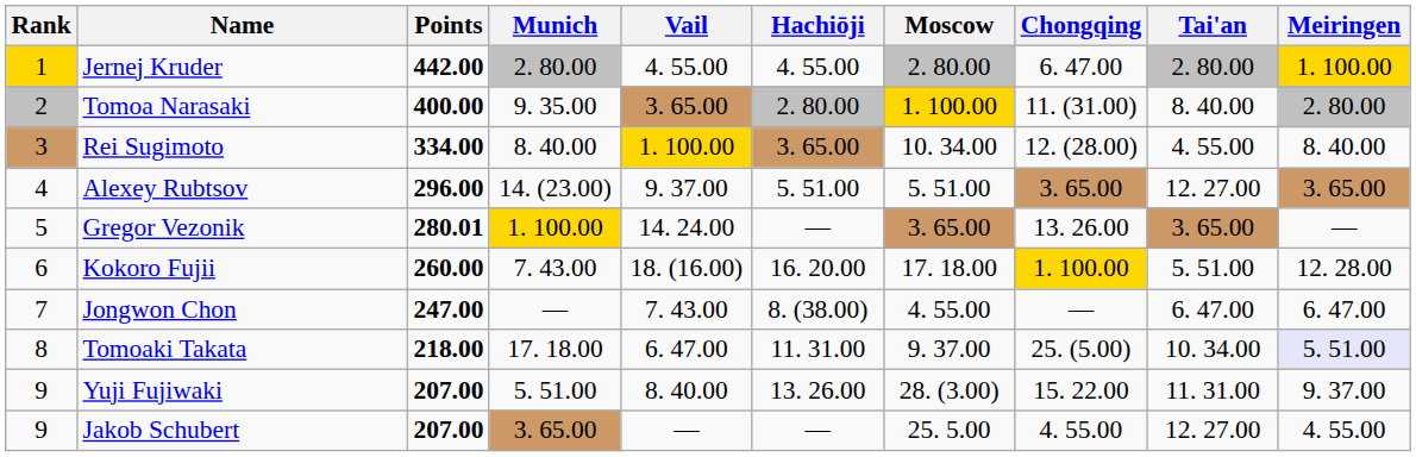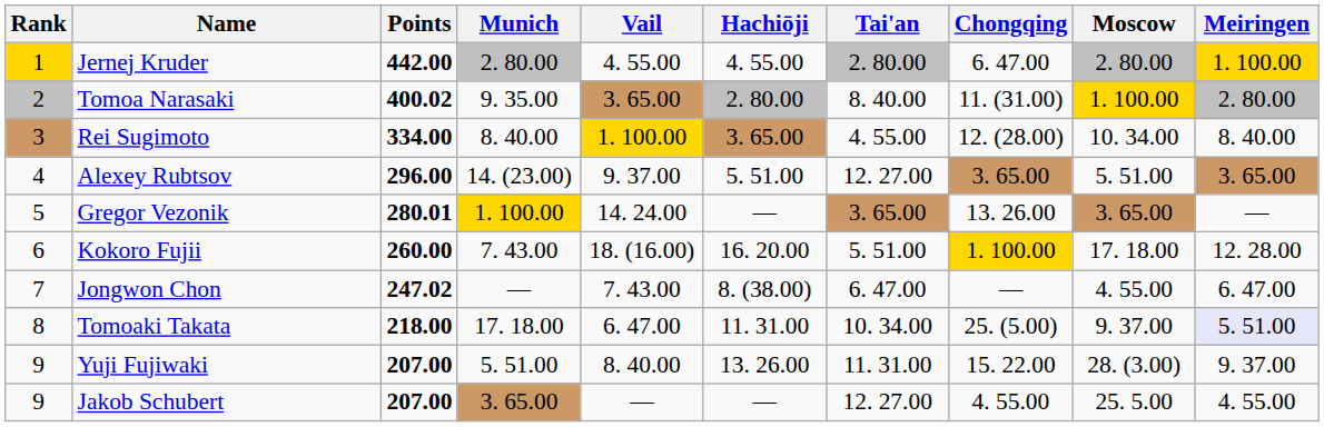columns swapped: Tai'an <-> Moscow
Tomoa Narasaki | Points: 400.00 -> 400.02
Jongwon Chon | Points: 247.00 -> 247.02
